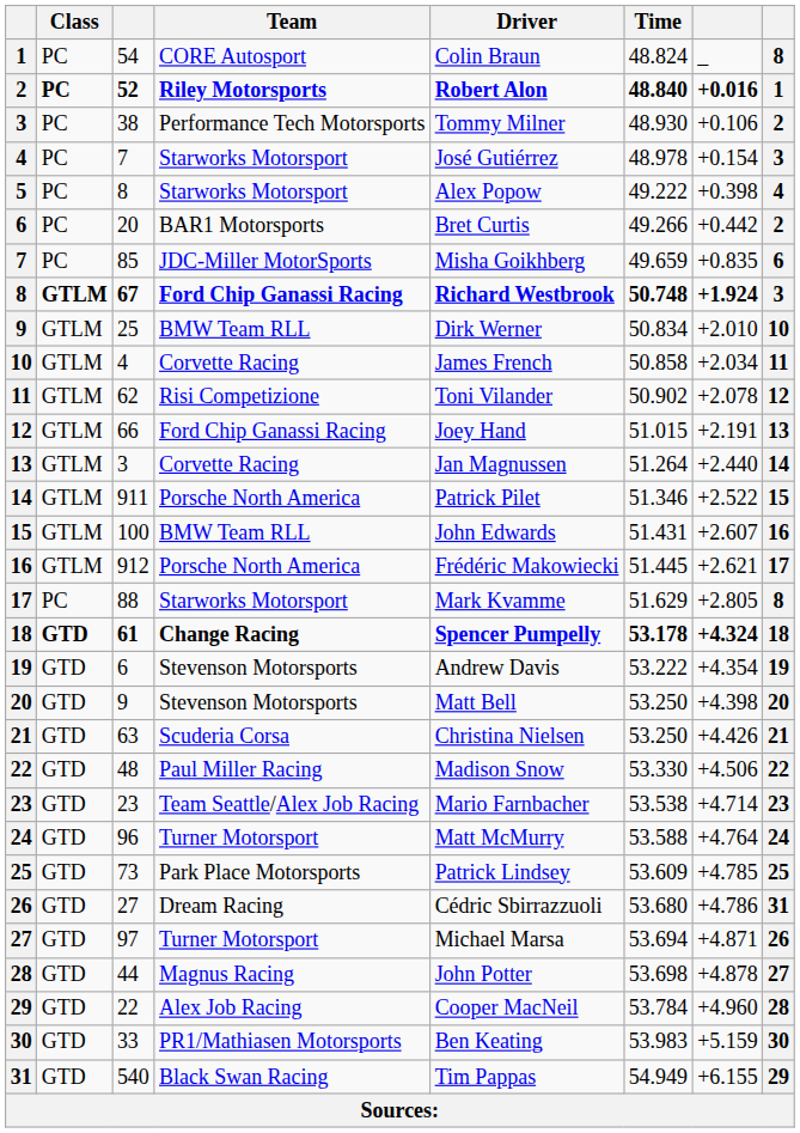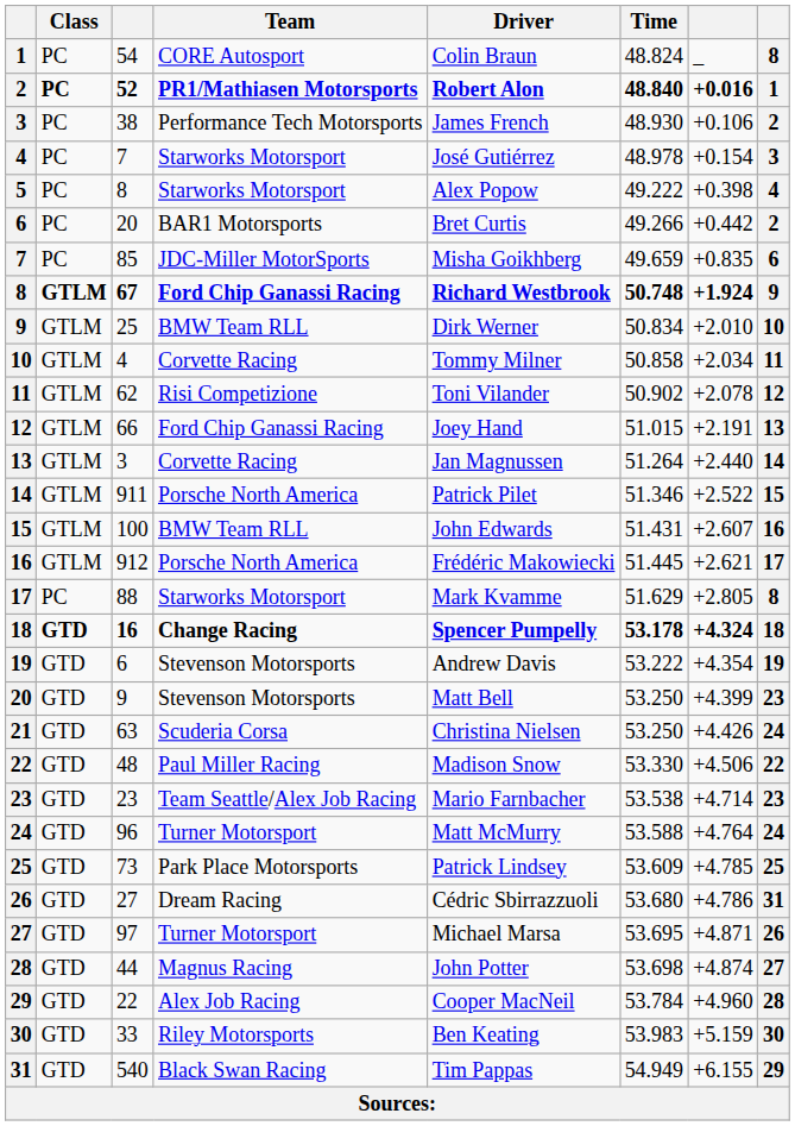row 3 | Team: Riley Motorsports -> PR1/Mathiasen Motorsports
row 4 | Driver: Tommy Milner -> James French
row 9 | column 8: 3 -> 9
row 11 | Driver: James French -> Tommy Milner
row 19 | column 3: 61 -> 16
row 21 | column 7: +4.398 -> +4.399
row 21 | column 8: 20 -> 23
row 22 | column 8: 21 -> 24
row 28 | Time: 53.694 -> 53.695
row 29 | column 7: +4.878 -> +4.874
row 31 | Team: PR1/Mathiasen Motorsports -> Riley Motorsports
